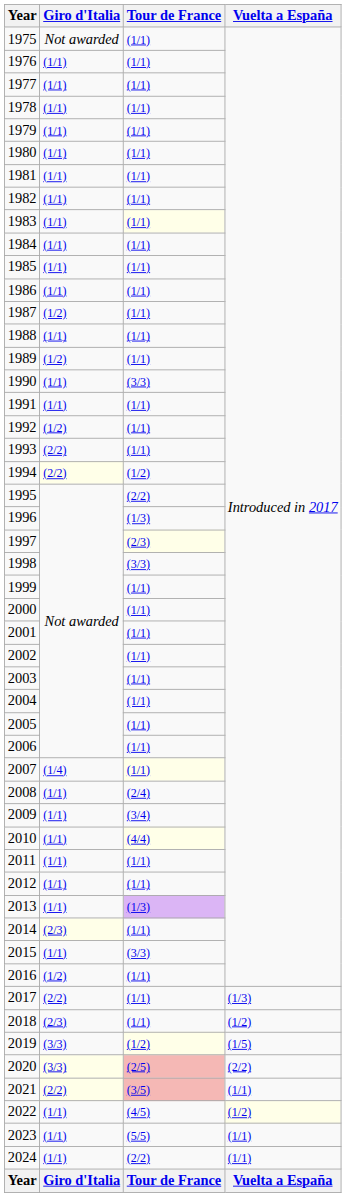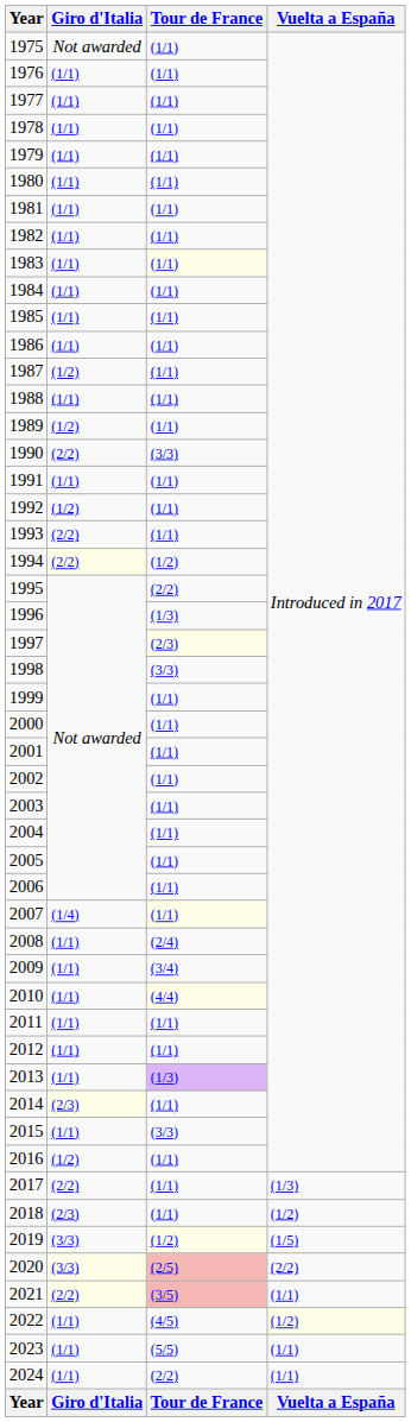1990 | Giro d'Italia: (1/1) -> (2/2)
